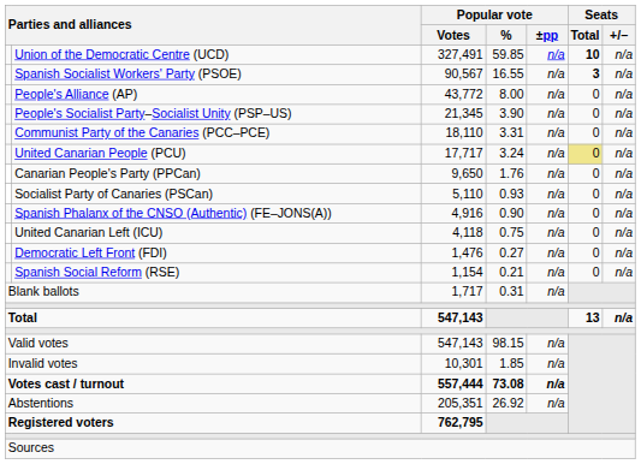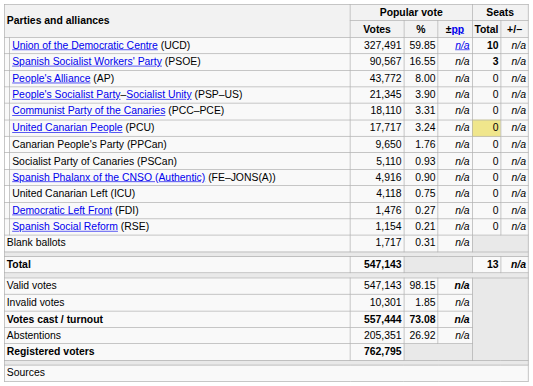Valid votes | Popular vote / ±pp: normal -> bold
